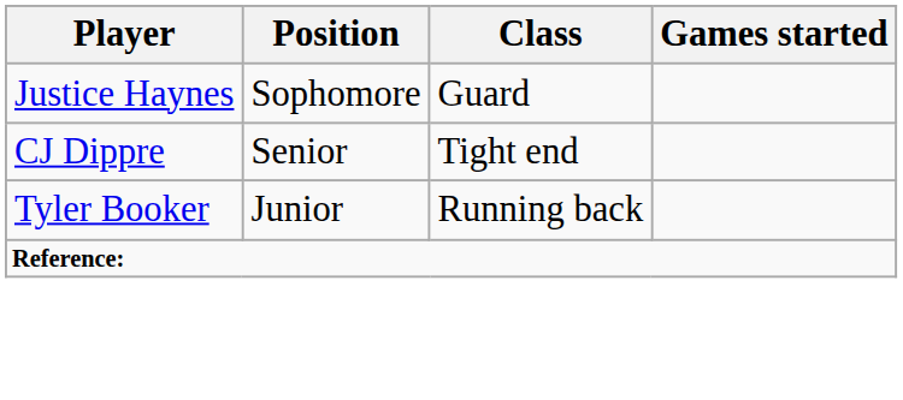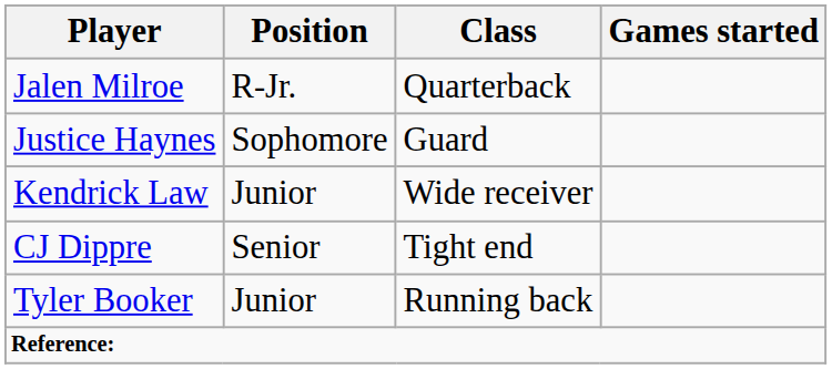+ row: Jalen Milroe | R-Jr. | Quarterback
+ row: Kendrick Law | Junior | Wide receiver
